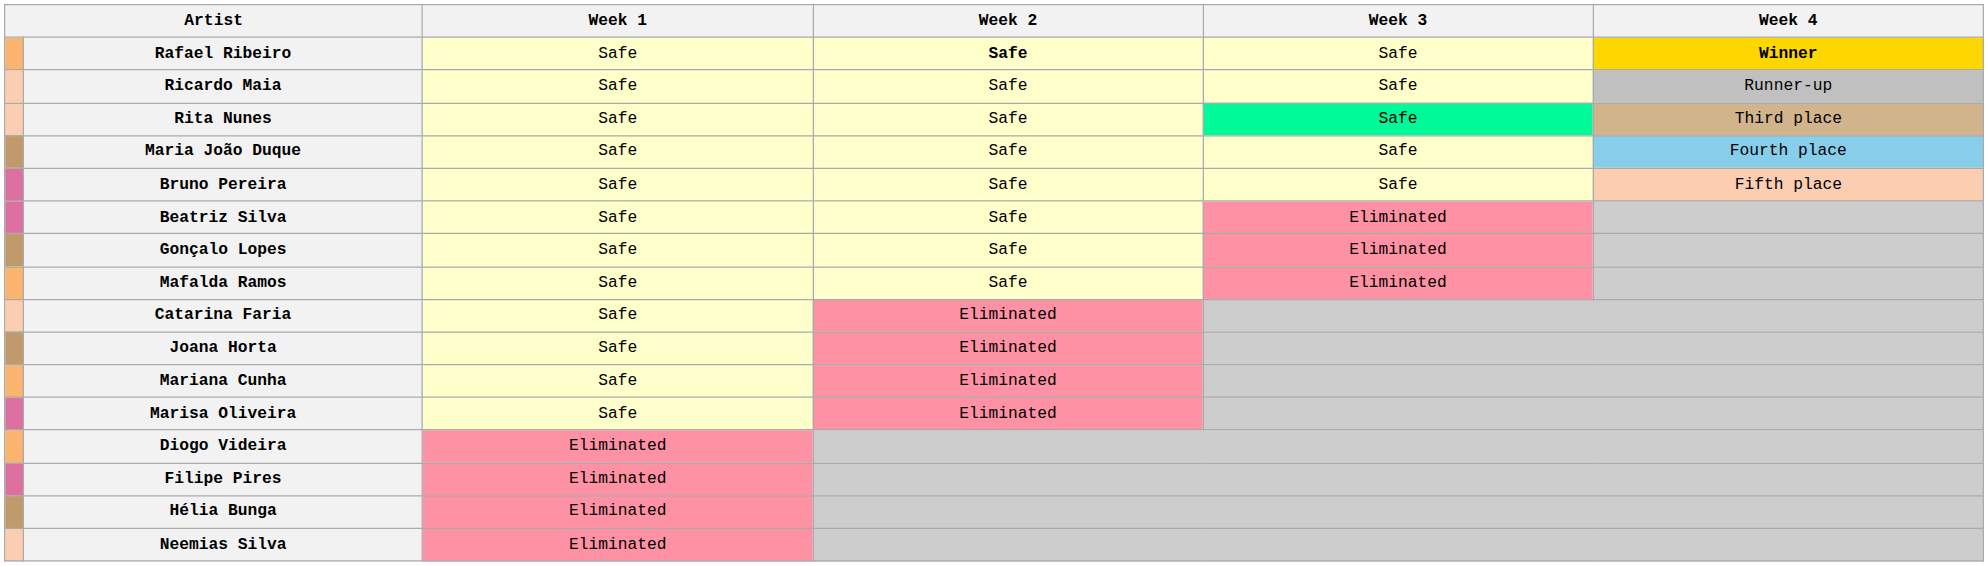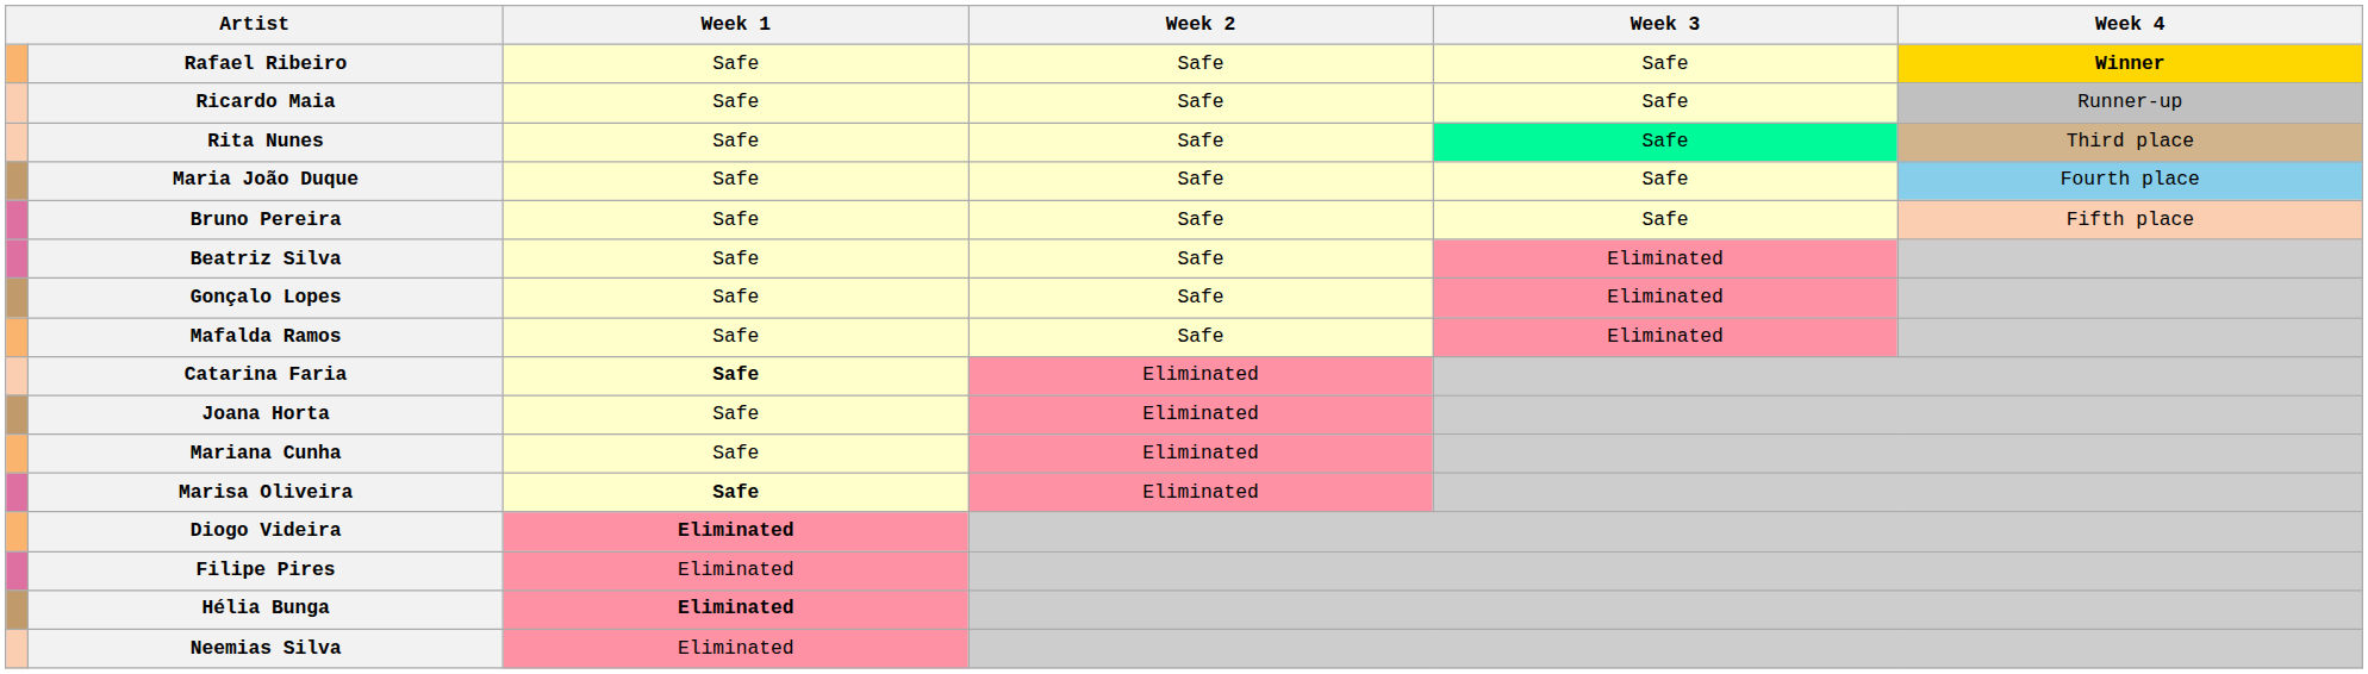Rafael Ribeiro | Week 2: bold -> normal
Catarina Faria | Week 1: normal -> bold
Marisa Oliveira | Week 1: normal -> bold
Diogo Videira | Week 1: normal -> bold
Hélia Bunga | Week 1: normal -> bold
